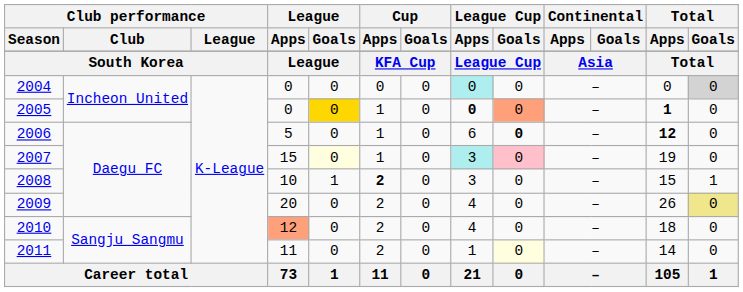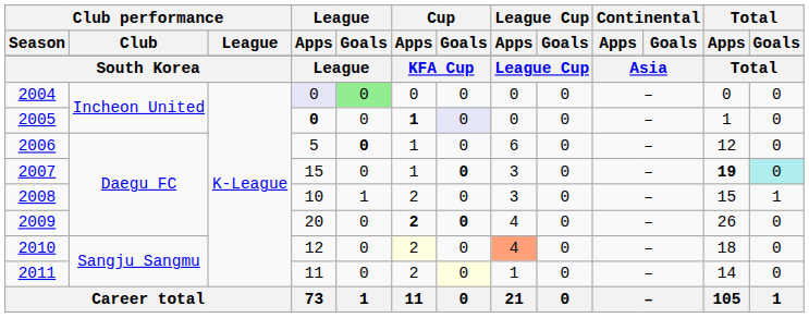2004 | League / Apps: no background -> lavender background
2004 | League / Goals: no background -> lightgreen background
2004 | League Cup / Apps: paleturquoise background -> no background
2004 | Total / Goals: lightgrey background -> no background
2005 | League / Apps: normal -> bold
2005 | League / Goals: gold background -> no background
2005 | Cup / Apps: normal -> bold
2005 | Cup / Goals: no background -> lavender background
2005 | League Cup / Apps: bold -> normal
2005 | League Cup / Goals: lightsalmon background -> no background
2005 | Total / Apps: bold -> normal
2006 | League / Goals: normal -> bold
2006 | League Cup / Goals: bold -> normal
2006 | Total / Apps: bold -> normal
2007 | League / Goals: lightyellow background -> no background
2007 | Cup / Goals: normal -> bold
2007 | League Cup / Apps: paleturquoise background -> no background
2007 | League Cup / Goals: pink background -> no background
2007 | Total / Apps: normal -> bold
2007 | Total / Goals: no background -> paleturquoise background
2008 | Cup / Apps: bold -> normal
2009 | Cup / Apps: normal -> bold
2009 | Cup / Goals: normal -> bold
2009 | Total / Goals: khaki background -> no background
2010 | League / Apps: lightsalmon background -> no background
2010 | Cup / Apps: no background -> lightyellow background
2010 | League Cup / Apps: no background -> lightsalmon background
2011 | Cup / Goals: no background -> lightyellow background
2011 | League Cup / Goals: lightyellow background -> no background
